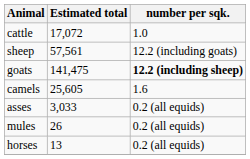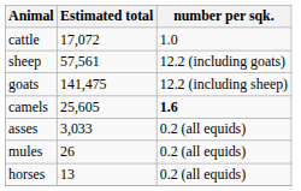goats | number per sqk.: bold -> normal
camels | number per sqk.: normal -> bold
